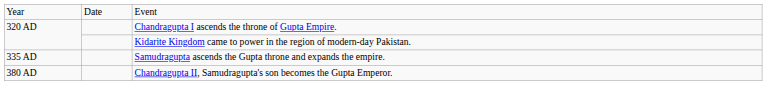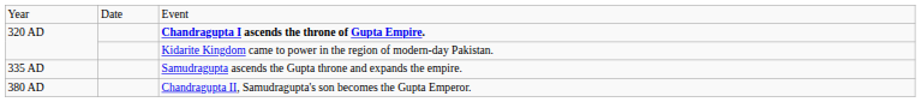Chandragupta I ascends the throne of Gupta Empire. | column 3: normal -> bold
